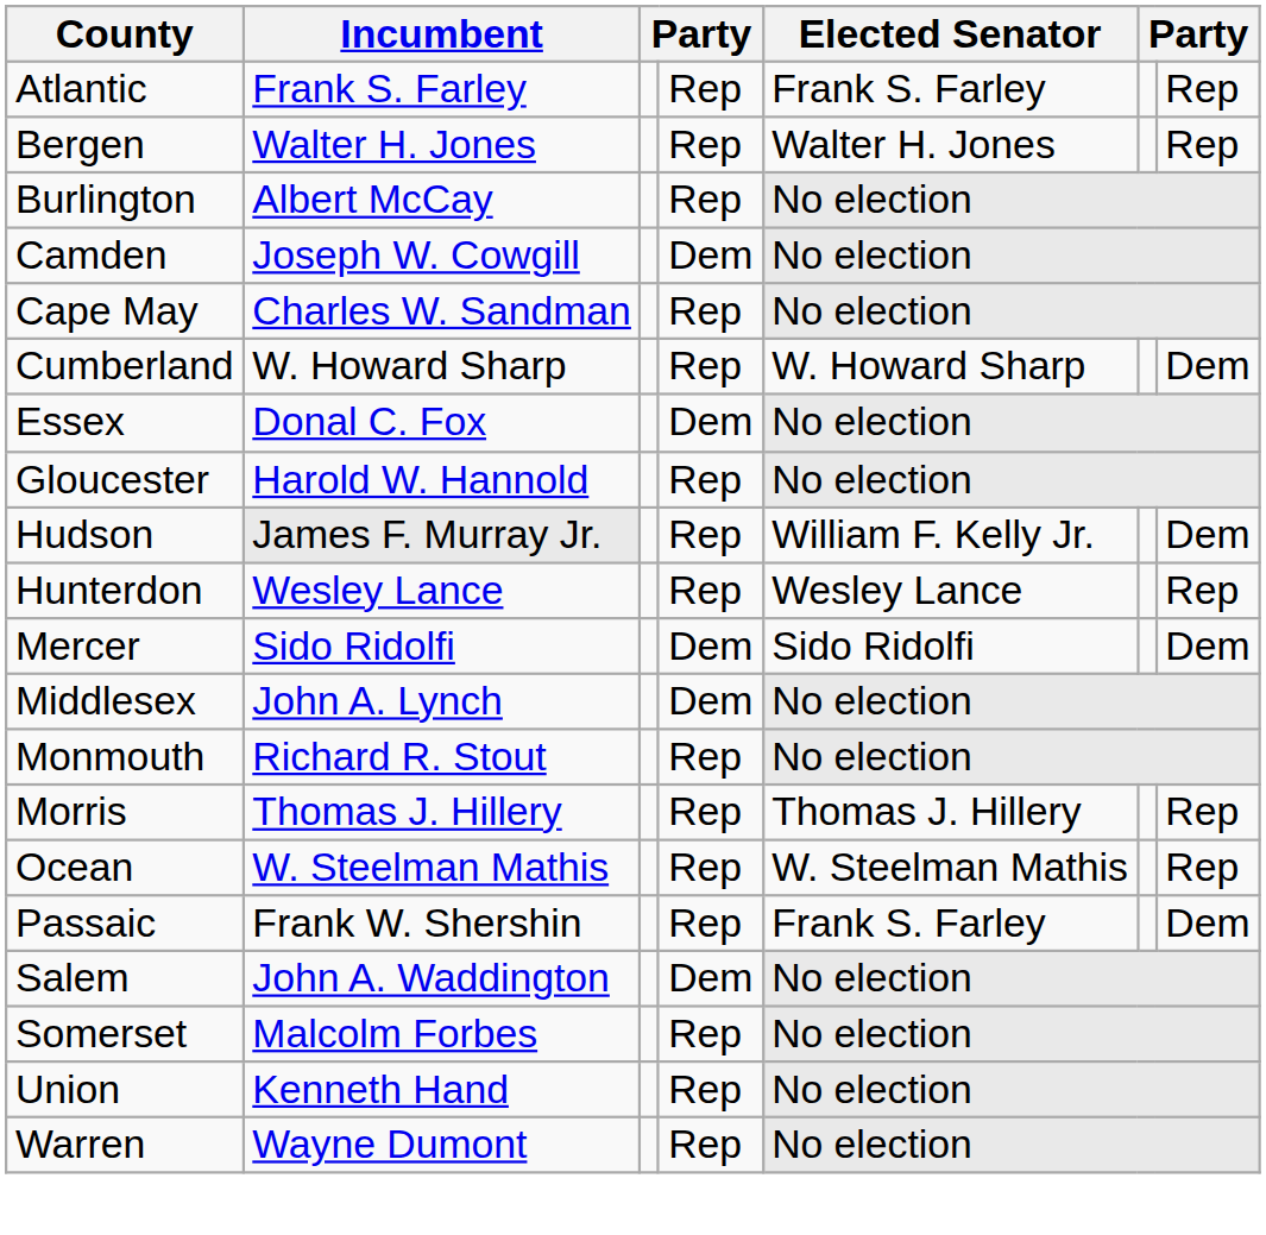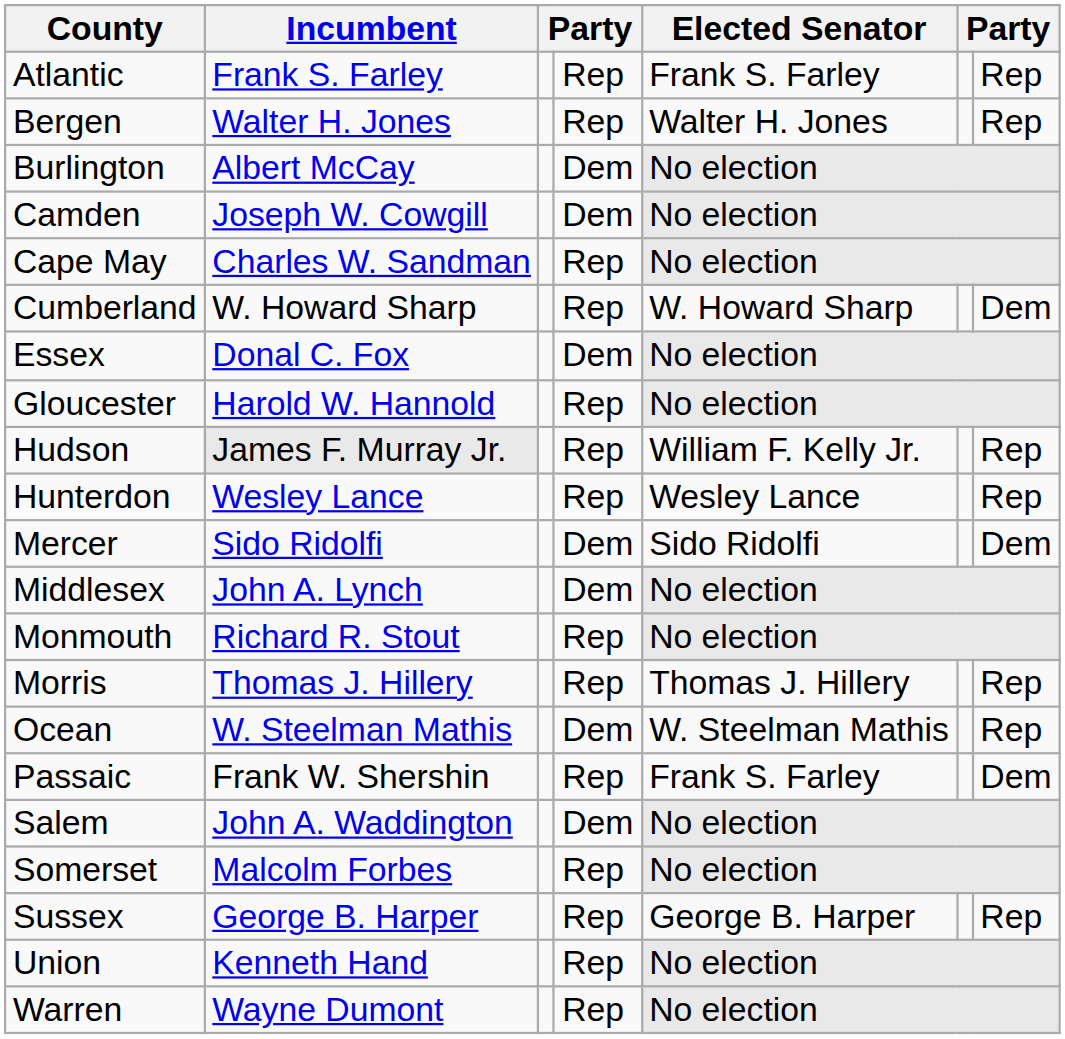Burlington | column 4: Rep -> Dem
Hudson | column 7: Dem -> Rep
Ocean | column 4: Rep -> Dem
+ row: Sussex | George B. Harper | Rep | George B. Harper | Rep
